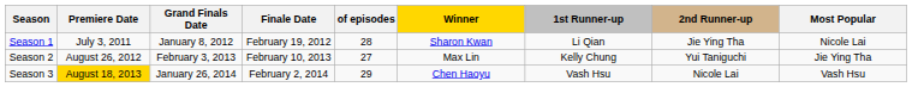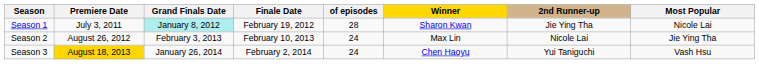- column: 1st Runner-up | Li Qian | Kelly Chung | Vash Hsu
Season 1 | Grand Finals Date: no background -> paleturquoise background
Season 2 | of episodes: 27 -> 24
Season 2 | 2nd Runner-up: Yui Taniguchi -> Nicole Lai
Season 3 | of episodes: 29 -> 24
Season 3 | 2nd Runner-up: Nicole Lai -> Yui Taniguchi
